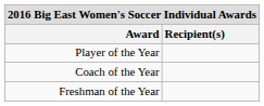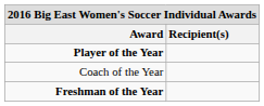Player of the Year | Award: normal -> bold
Freshman of the Year | Award: normal -> bold
